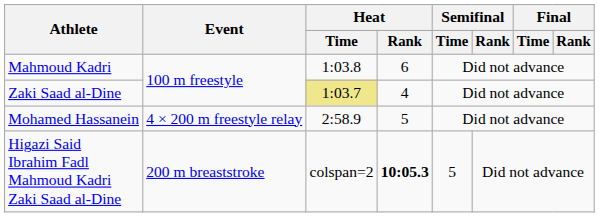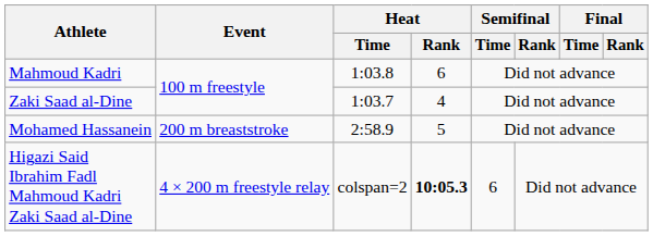Zaki Saad al-Dine | Heat / Time: khaki background -> no background
Mohamed Hassanein | Event: 4 × 200 m freestyle relay -> 200 m breaststroke
Higazi Said Ibrahim Fadl Mahmoud Kadri Zaki Saad al-Dine | Event: 200 m breaststroke -> 4 × 200 m freestyle relay
Higazi Said Ibrahim Fadl Mahmoud Kadri Zaki Saad al-Dine | Semifinal / Time: 5 -> 6
